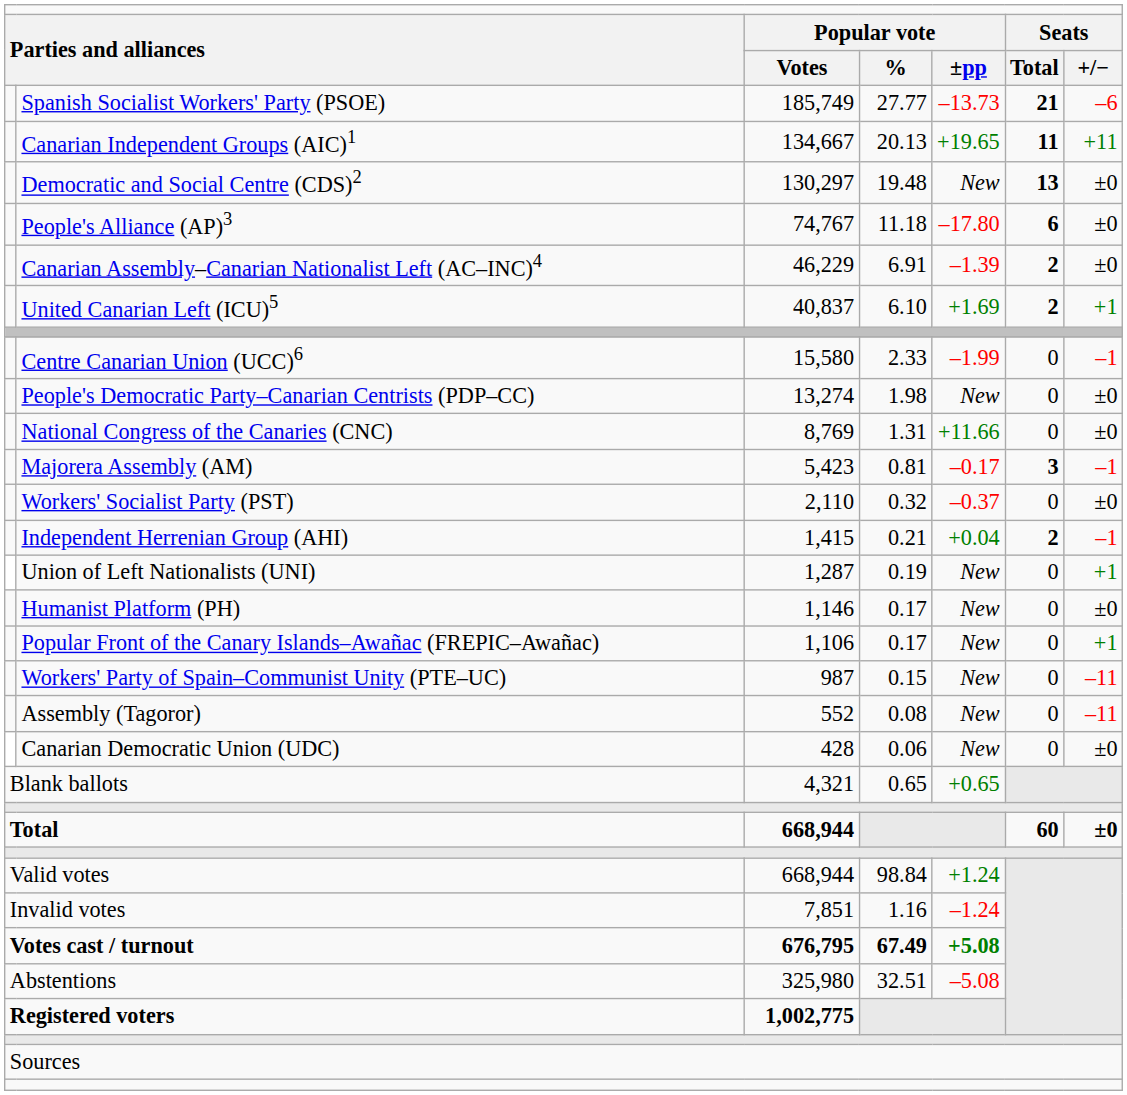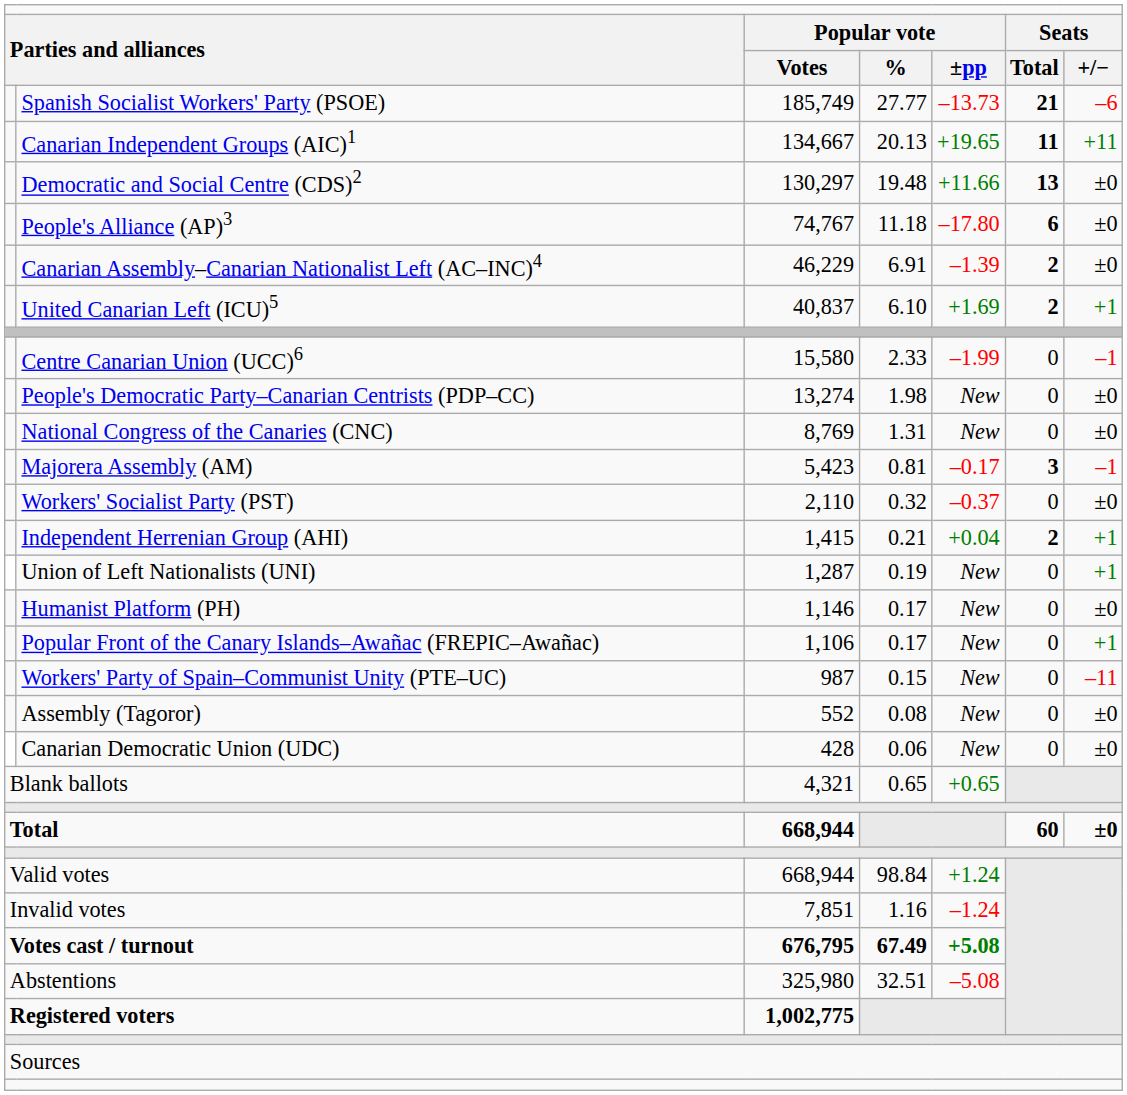Democratic and Social Centre (CDS)2 | column 5: New -> +11.66
National Congress of the Canaries (CNC) | column 5: +11.66 -> New
Independent Herrenian Group (AHI) | column 7: –1 -> +1
Assembly (Tagoror) | column 7: –11 -> ±0
